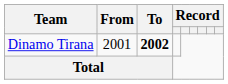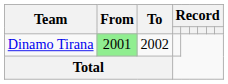Dinamo Tirana | From: no background -> lightgreen background
Dinamo Tirana | To: bold -> normal
